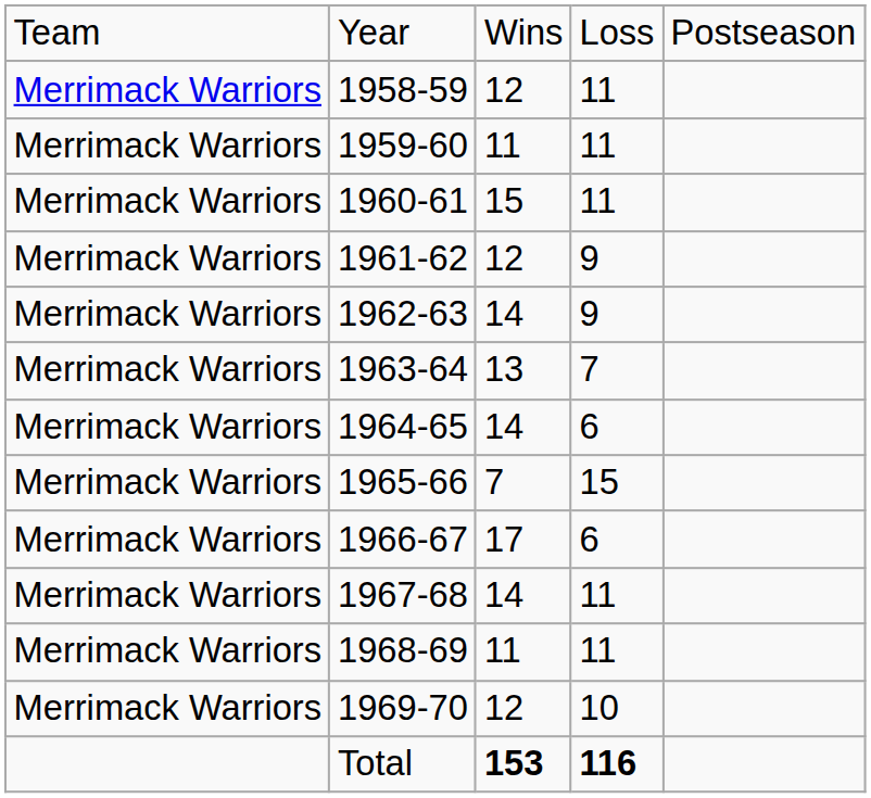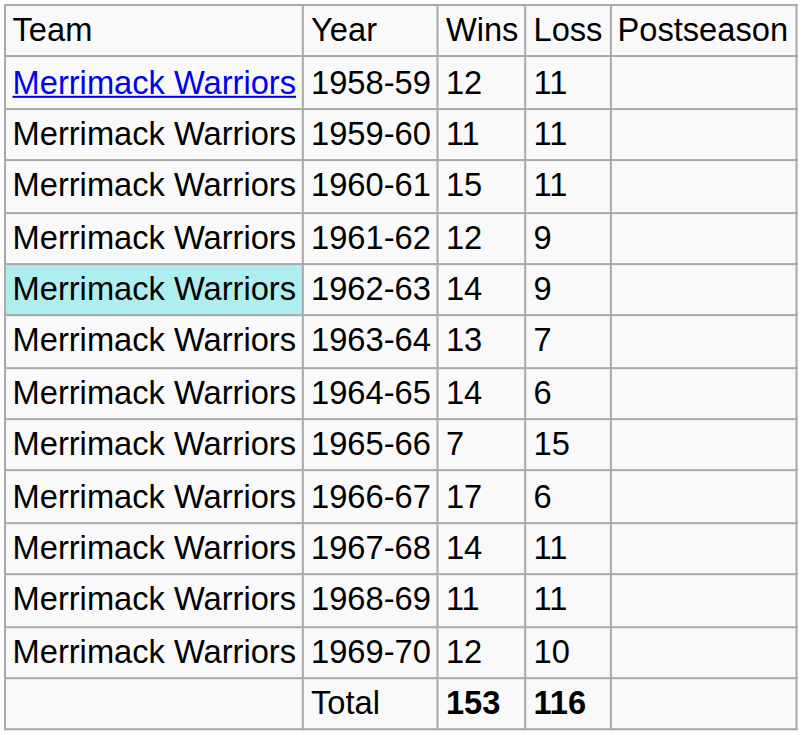1962-63 | column 1: no background -> paleturquoise background
